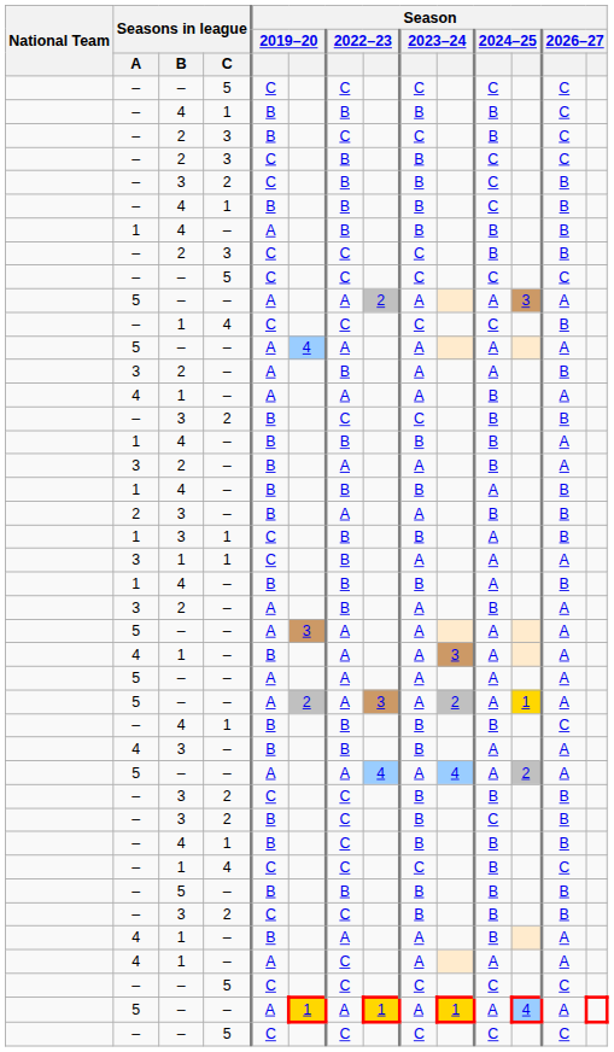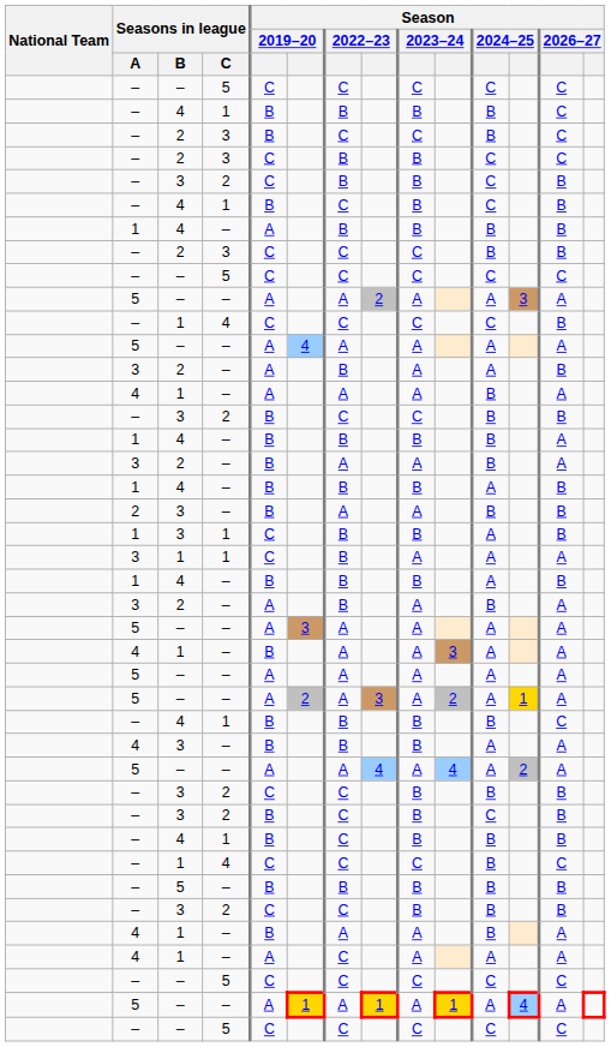row 9 | column 7: B -> C
